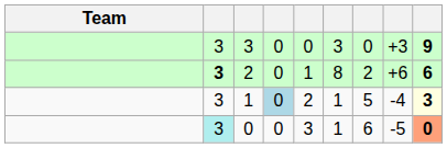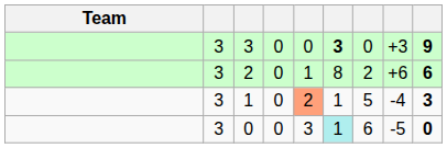row 2 | column 6: normal -> bold
row 3 | column 2: bold -> normal
row 4 | column 4: lightblue background -> no background
row 4 | column 5: no background -> lightsalmon background
row 4 | column 9: lightyellow background -> no background
row 5 | column 2: paleturquoise background -> no background
row 5 | column 6: no background -> paleturquoise background
row 5 | column 9: lightsalmon background -> no background
